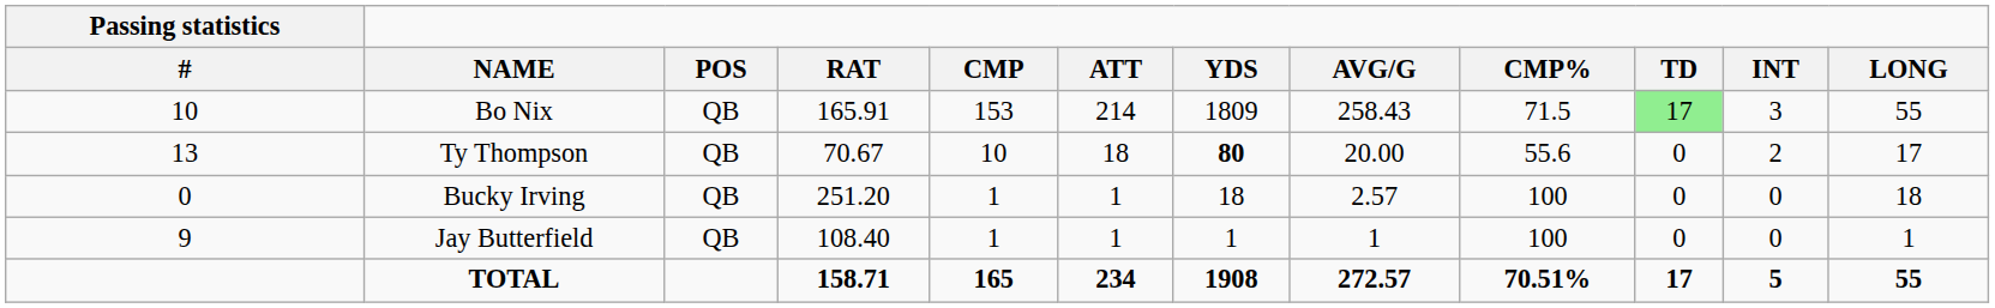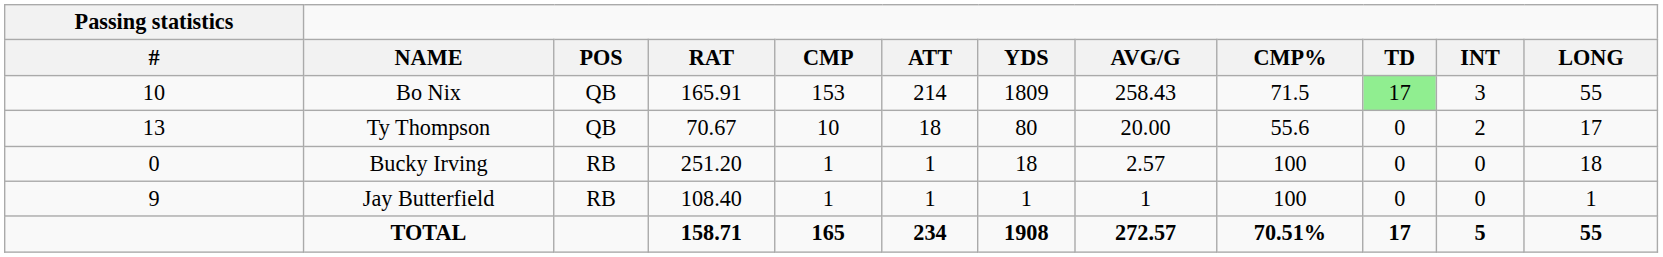Ty Thompson | YDS: bold -> normal
Bucky Irving | POS: QB -> RB
Jay Butterfield | POS: QB -> RB
